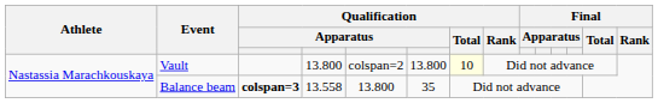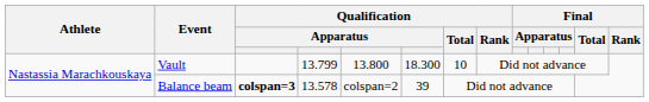Vault | column 4: 13.800 -> 13.799
Vault | column 5: colspan=2 -> 13.800
Vault | column 6: 13.800 -> 18.300
Vault | Qualification / Total: lightyellow background -> no background
Balance beam | column 4: 13.558 -> 13.578
Balance beam | column 5: 13.800 -> colspan=2
Balance beam | column 6: 35 -> 39
